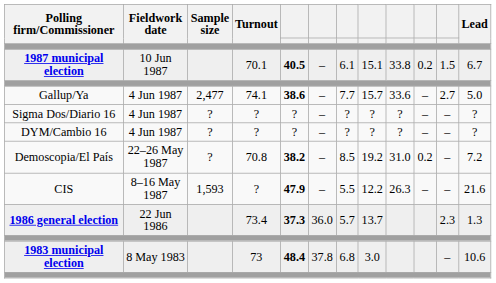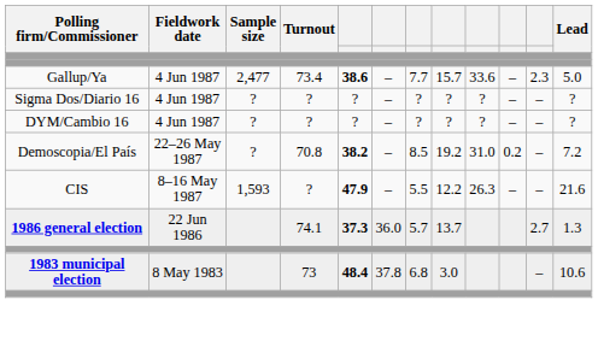- row: 1987 municipal election | 10 Jun 1987 | 70.1 | 40.5 | – | 6.1 | 15.1 | 33.8 | 0.2 | 1.5 | 6.7
Gallup/Ya | Turnout: 74.1 -> 73.4
Gallup/Ya | column 11: 2.7 -> 2.3
1986 general election | Turnout: 73.4 -> 74.1
1986 general election | column 11: 2.3 -> 2.7
